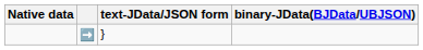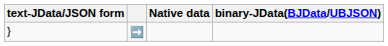columns swapped: Native data <-> text-JData/JSON form
